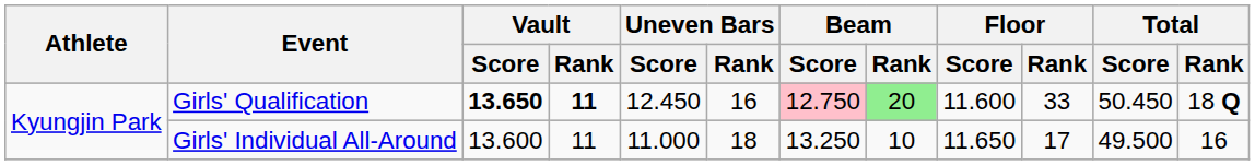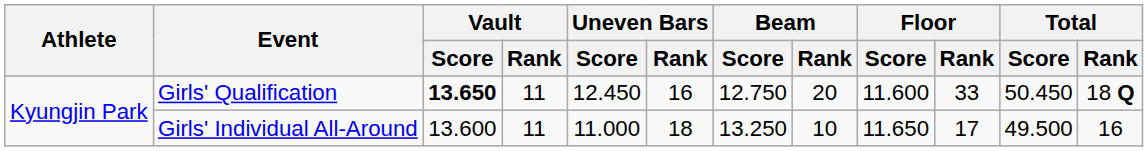Girls' Qualification | Vault / Rank: bold -> normal
Girls' Qualification | Beam / Score: pink background -> no background
Girls' Qualification | Beam / Rank: lightgreen background -> no background
